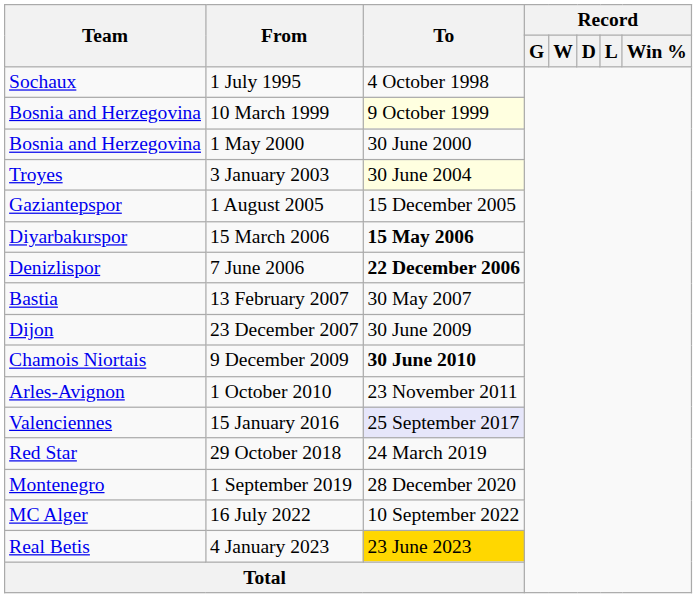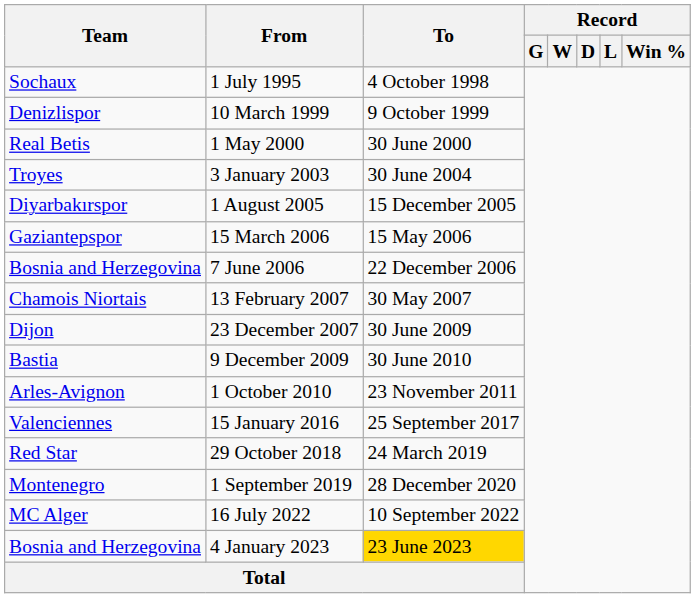10 March 1999 | Team: Bosnia and Herzegovina -> Denizlispor
10 March 1999 | To: lightyellow background -> no background
1 May 2000 | Team: Bosnia and Herzegovina -> Real Betis
3 January 2003 | To: lightyellow background -> no background
1 August 2005 | Team: Gaziantepspor -> Diyarbakırspor
15 March 2006 | Team: Diyarbakırspor -> Gaziantepspor
15 March 2006 | To: bold -> normal
7 June 2006 | Team: Denizlispor -> Bosnia and Herzegovina
7 June 2006 | To: bold -> normal
13 February 2007 | Team: Bastia -> Chamois Niortais
9 December 2009 | Team: Chamois Niortais -> Bastia
9 December 2009 | To: bold -> normal
15 January 2016 | To: lavender background -> no background
4 January 2023 | Team: Real Betis -> Bosnia and Herzegovina
